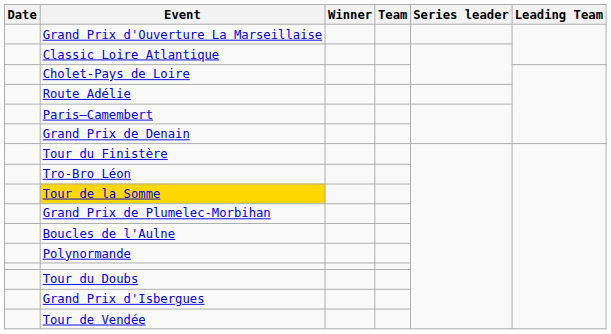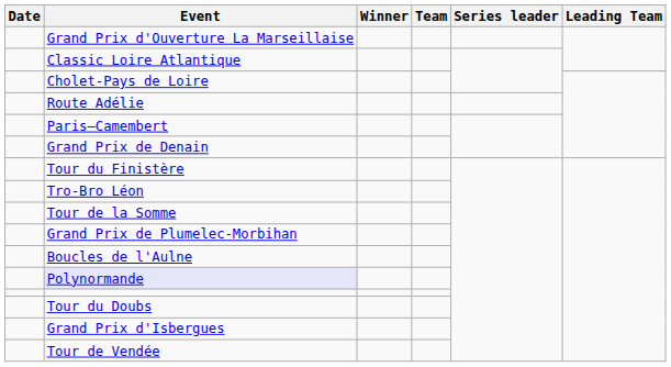Tour de la Somme | Event: gold background -> no background
Polynormande | Event: no background -> lavender background
